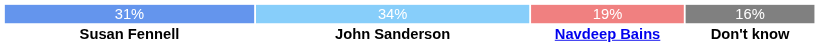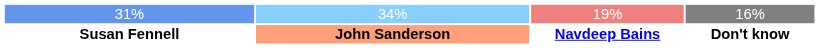Susan Fennell | column 2: no background -> lightsalmon background
